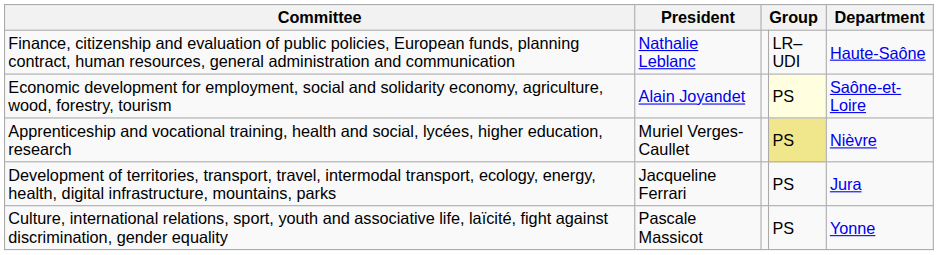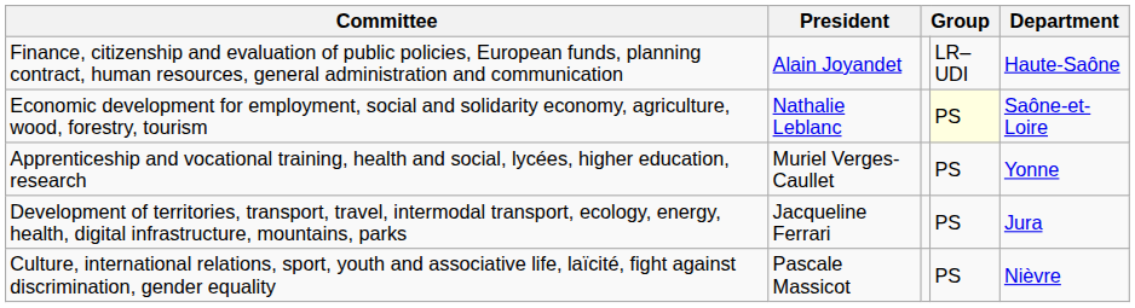row 2 | President: Nathalie Leblanc -> Alain Joyandet
row 3 | President: Alain Joyandet -> Nathalie Leblanc
row 4 | column 4: khaki background -> no background
row 4 | Department: Nièvre -> Yonne
row 6 | Department: Yonne -> Nièvre
